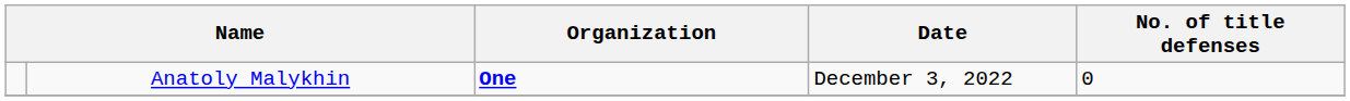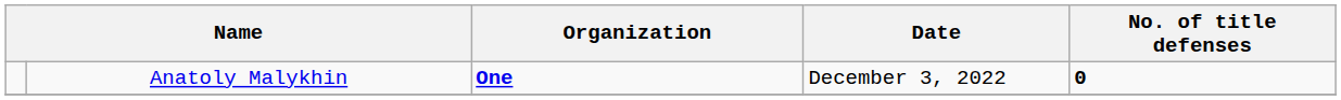Anatoly Malykhin | No. of title defenses: normal -> bold
